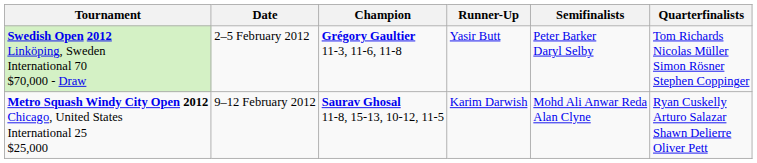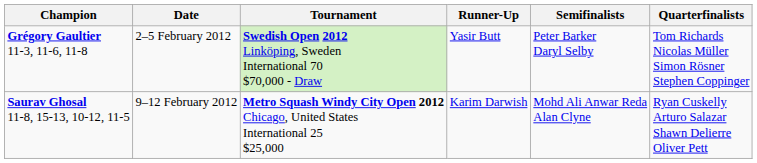columns swapped: Tournament <-> Champion
